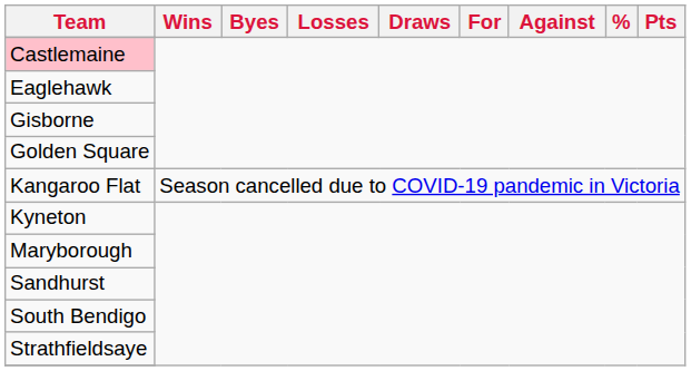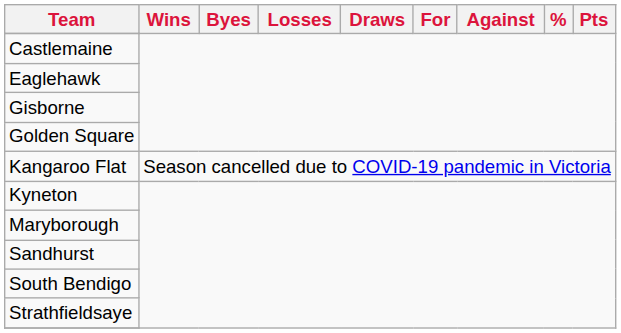Castlemaine | Team: pink background -> no background
